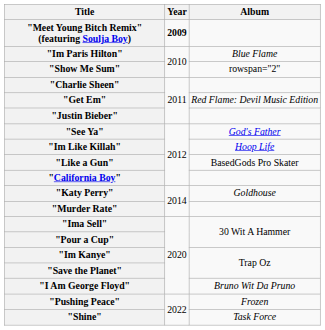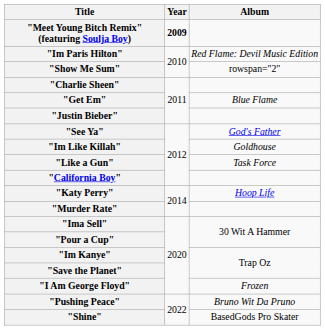"Im Paris Hilton" | Album: Blue Flame -> Red Flame: Devil Music Edition
"Get Em" | Album: Red Flame: Devil Music Edition -> Blue Flame
"Im Like Killah" | Album: Hoop Life -> Goldhouse
"Like a Gun" | Album: BasedGods Pro Skater -> Task Force
"Katy Perry" | Album: Goldhouse -> Hoop Life
"I Am George Floyd" | Album: Bruno Wit Da Pruno -> Frozen
"Pushing Peace" | Album: Frozen -> Bruno Wit Da Pruno
"Shine" | Album: Task Force -> BasedGods Pro Skater
